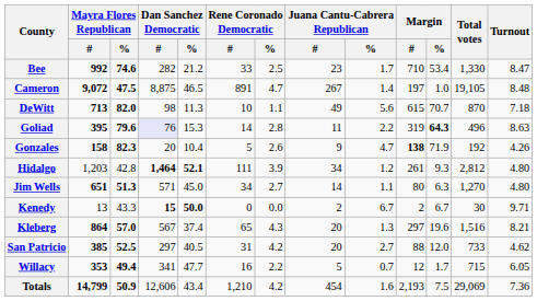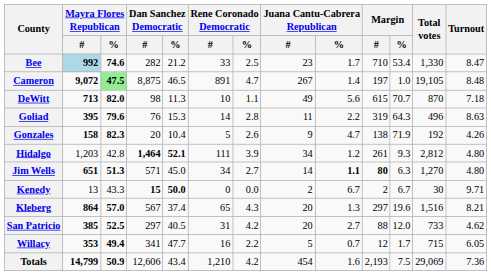Bee | Mayra Flores Republican / #: no background -> lightblue background
Cameron | Mayra Flores Republican / %: no background -> lightgreen background
Goliad | Dan Sanchez Democratic / #: lavender background -> no background
Goliad | Margin / %: bold -> normal
Gonzales | Margin / #: bold -> normal
Jim Wells | Juana Cantu-Cabrera Republican / %: normal -> bold
Jim Wells | Margin / #: normal -> bold
